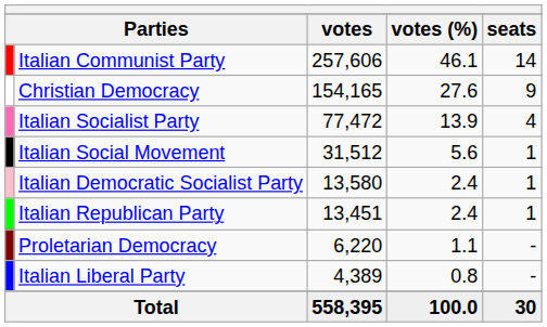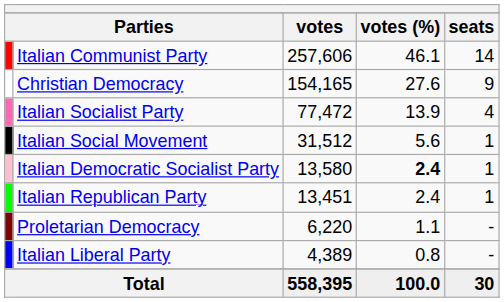Italian Democratic Socialist Party | votes (%): normal -> bold
